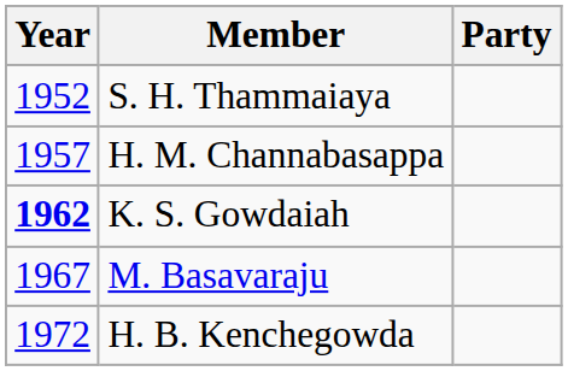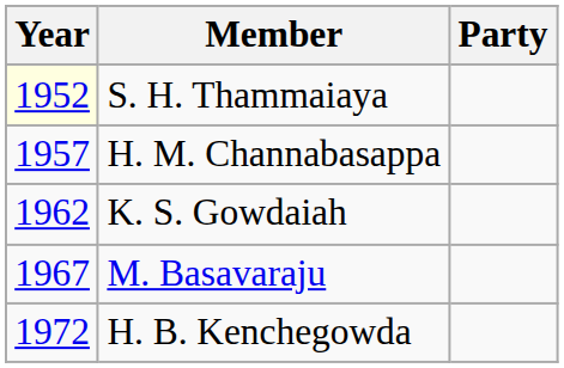S. H. Thammaiaya | Year: no background -> lightyellow background
K. S. Gowdaiah | Year: bold -> normal
